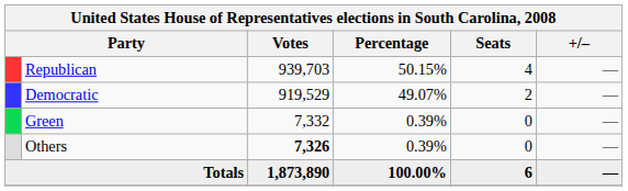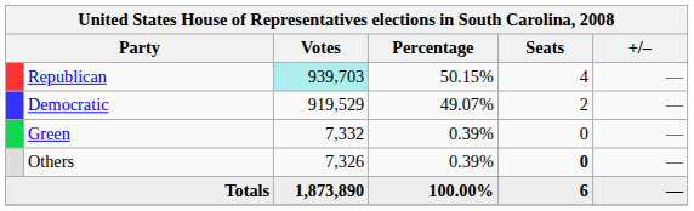Republican | Votes: no background -> paleturquoise background
Others | Votes: bold -> normal
Others | Seats: normal -> bold
